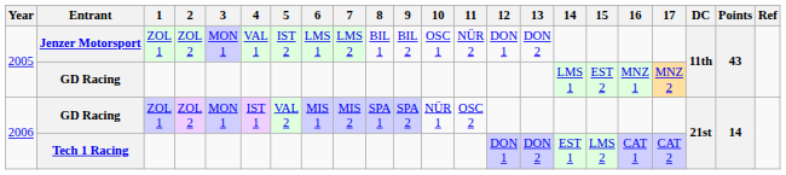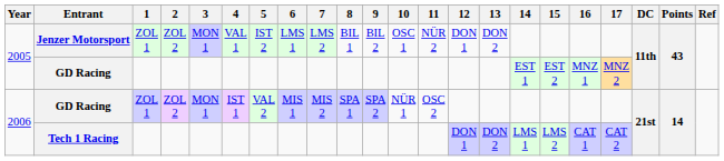2005 / GD Racing | 14: LMS 1 -> EST 1
Tech 1 Racing | 14: EST 1 -> LMS 1
